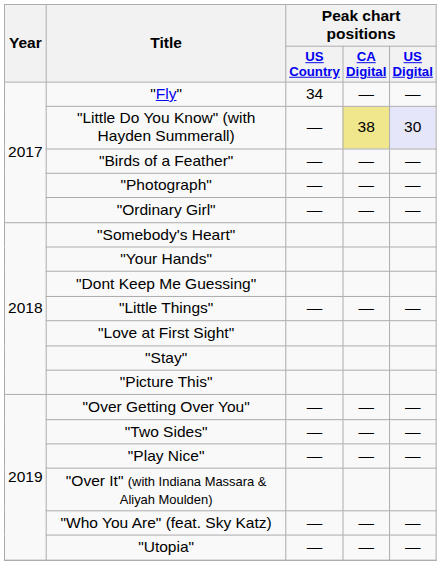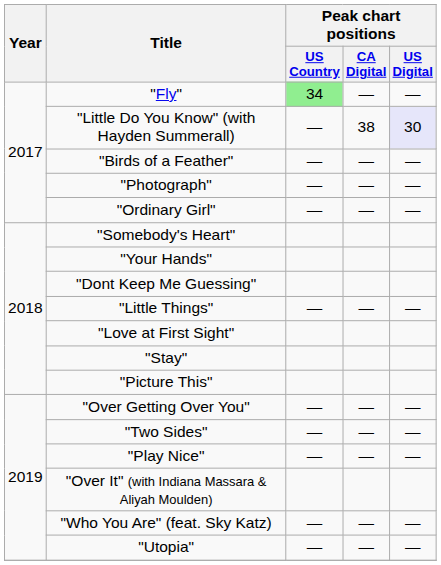"Fly" | Peak chart positions / US Country: no background -> lightgreen background
"Little Do You Know" (with Hayden Summerall) | Peak chart positions / CA Digital: khaki background -> no background
